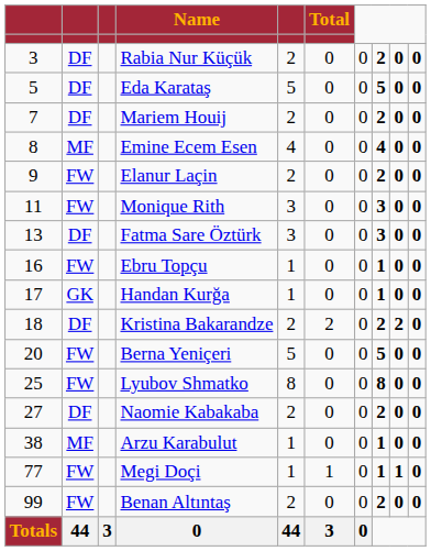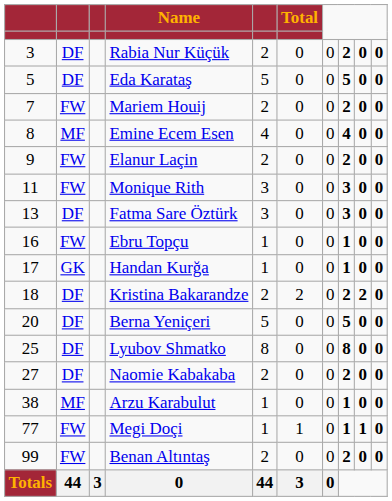Mariem Houij | column 2: DF -> FW
Berna Yeniçeri | column 2: FW -> DF
Lyubov Shmatko | column 2: FW -> DF
